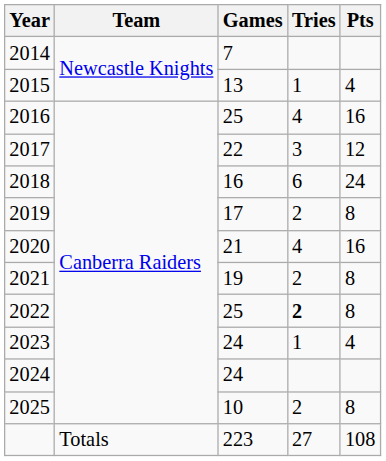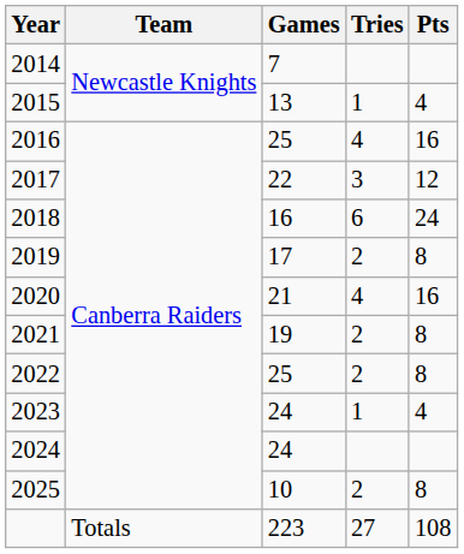2022 | Tries: bold -> normal
